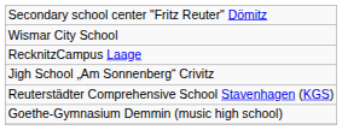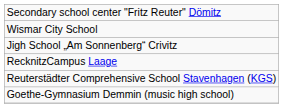row 3 | column 1: RecknitzCampus Laage -> Jigh School „Am Sonnenberg“ Crivitz
row 4 | column 1: Jigh School „Am Sonnenberg“ Crivitz -> RecknitzCampus Laage
